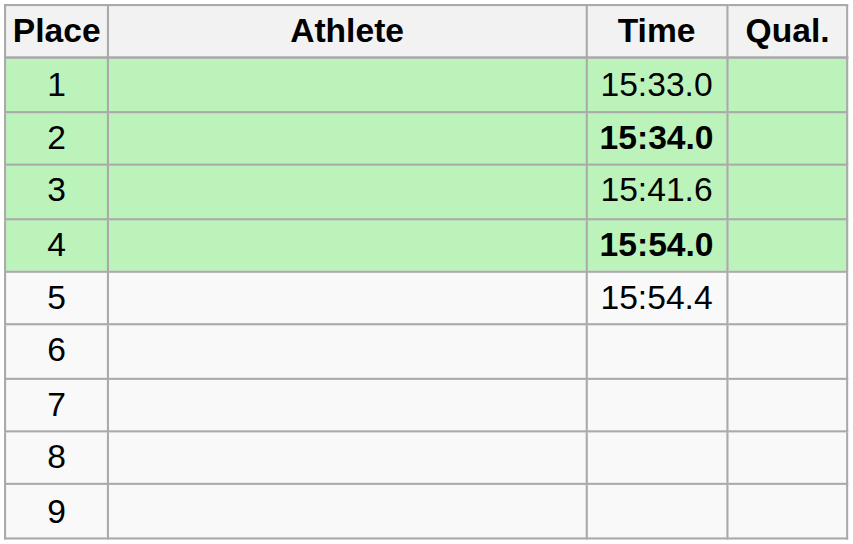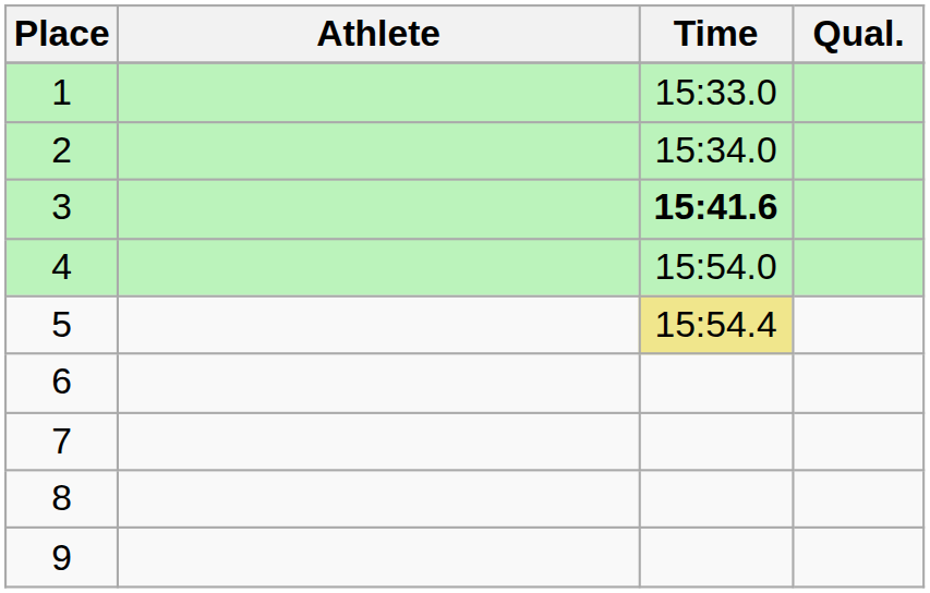2 | Time: bold -> normal
3 | Time: normal -> bold
4 | Time: bold -> normal
5 | Time: no background -> khaki background
